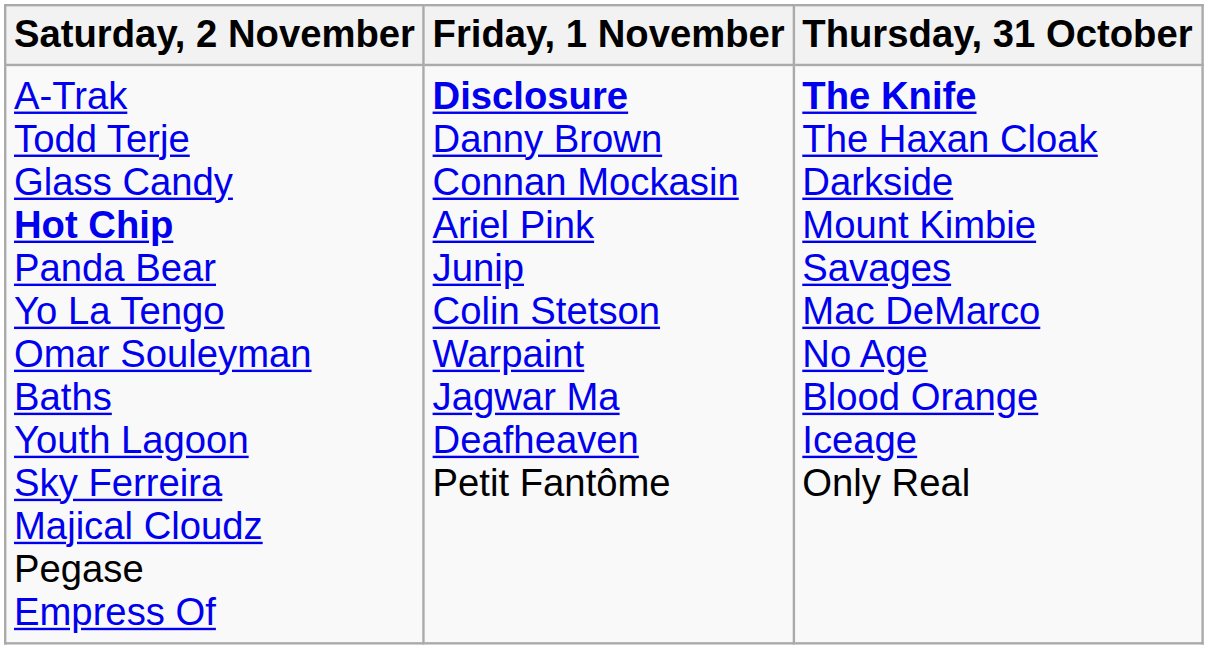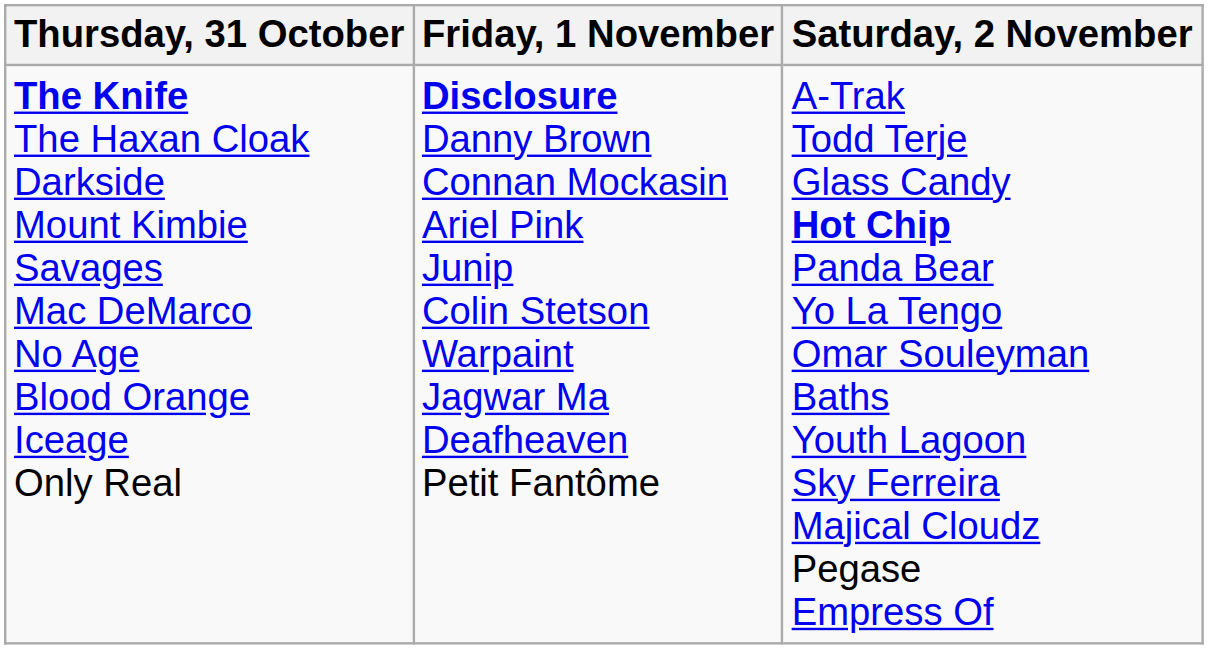columns swapped: Thursday, 31 October <-> Saturday, 2 November
